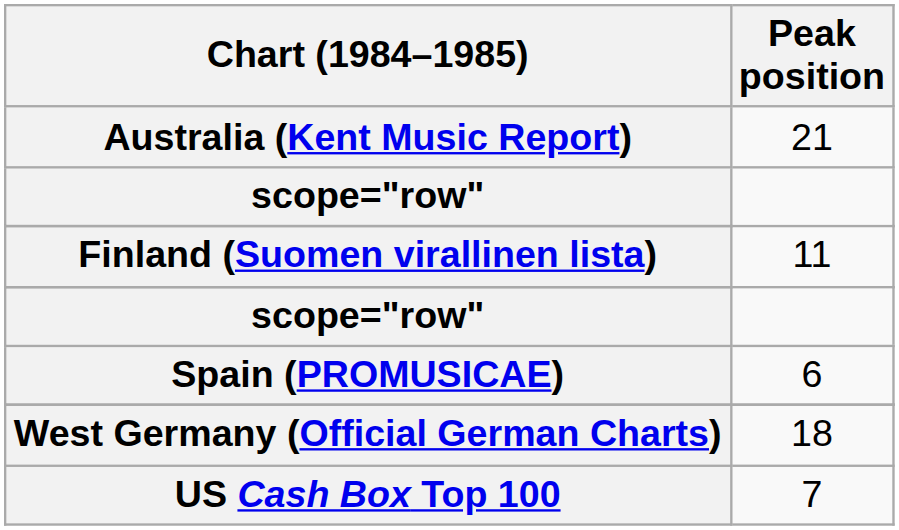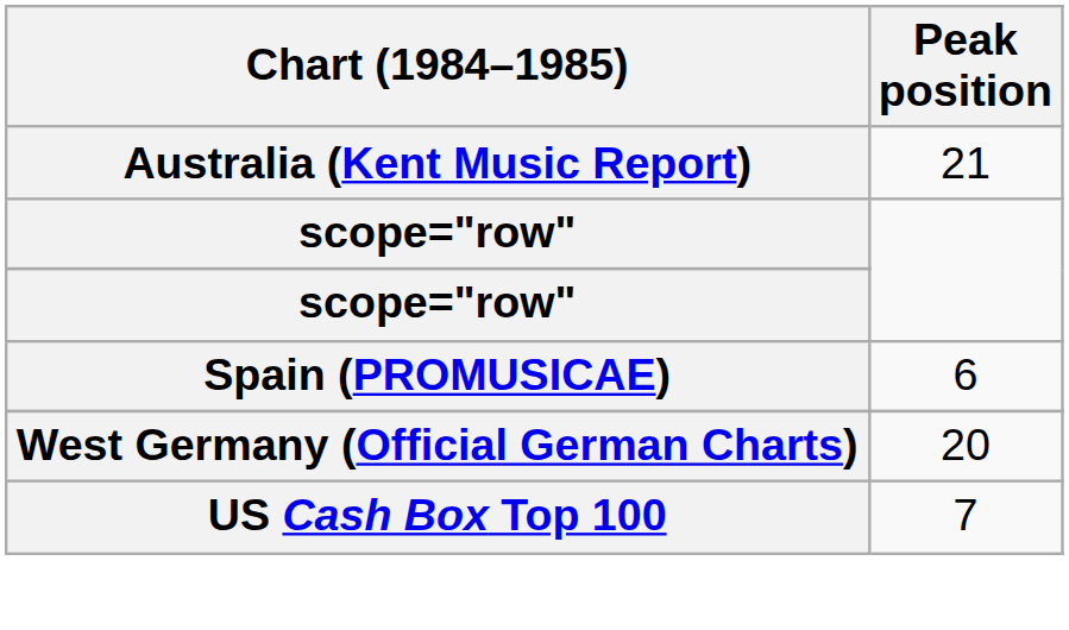- row: Finland (Suomen virallinen lista) | 11
West Germany (Official German Charts) | Peak position: 18 -> 20
